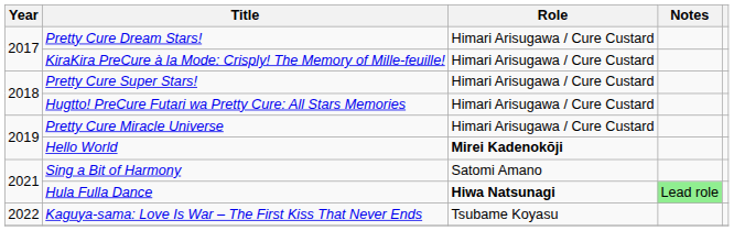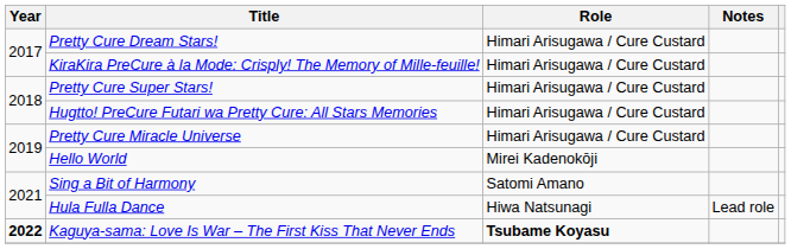Hello World | Role: bold -> normal
Hula Fulla Dance | Role: bold -> normal
Hula Fulla Dance | Notes: lightgreen background -> no background
Kaguya-sama: Love Is War – The First Kiss That Never Ends | Year: normal -> bold
Kaguya-sama: Love Is War – The First Kiss That Never Ends | Role: normal -> bold
